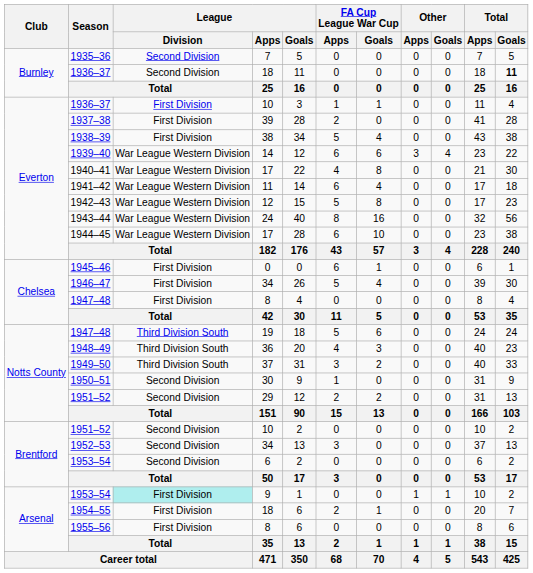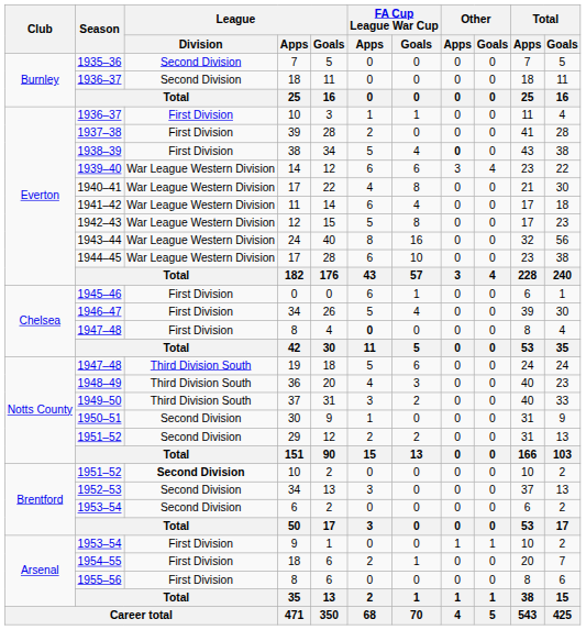1936–37 / 18 | Total / Goals: bold -> normal
1938–39 | Other / Apps: normal -> bold
1947–48 / 8 | FA Cup League War Cup / Apps: normal -> bold
1951–52 / 10 | League / Division: normal -> bold
1953–54 / 9 | League / Division: paleturquoise background -> no background
